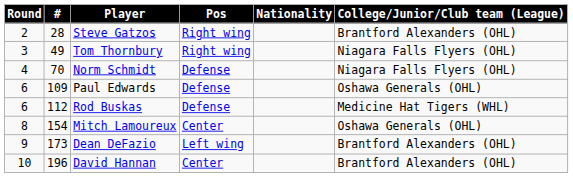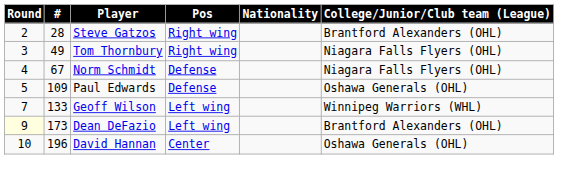Norm Schmidt | #: 70 -> 67
Paul Edwards | Round: 6 -> 5
- row: 6 | 112 | Rod Buskas | Defense | Medicine Hat Tigers (WHL)
+ row: 7 | 133 | Geoff Wilson | Left wing | Winnipeg Warriors (WHL)
- row: 8 | 154 | Mitch Lamoureux | Center | Oshawa Generals (OHL)
Dean DeFazio | Round: no background -> lightyellow background
David Hannan | College/Junior/Club team (League): Brantford Alexanders (OHL) -> Oshawa Generals (OHL)
